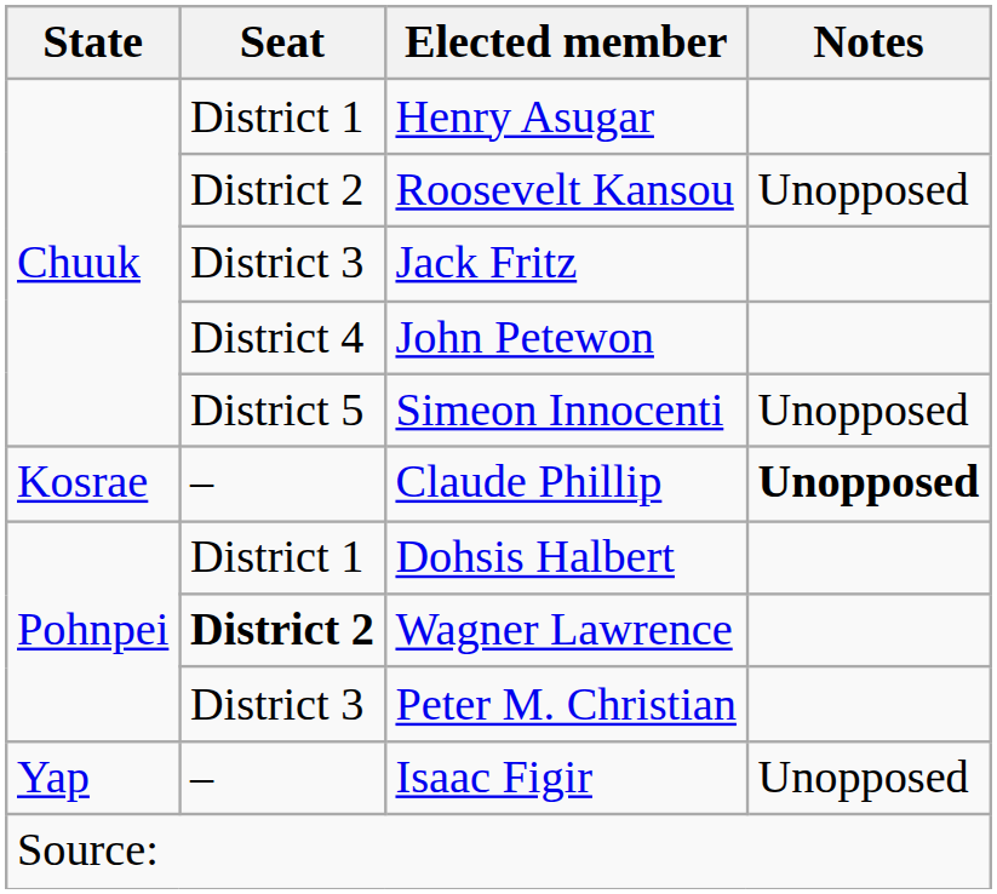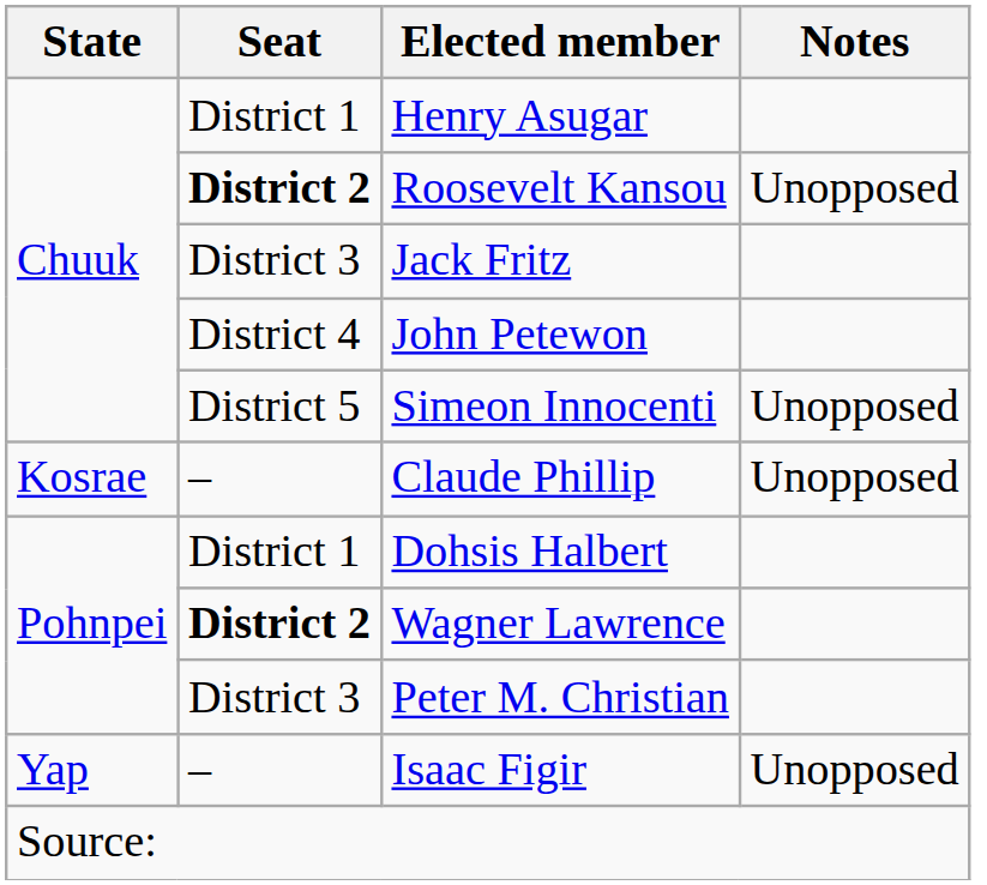Roosevelt Kansou | Seat: normal -> bold
Claude Phillip | Notes: bold -> normal
